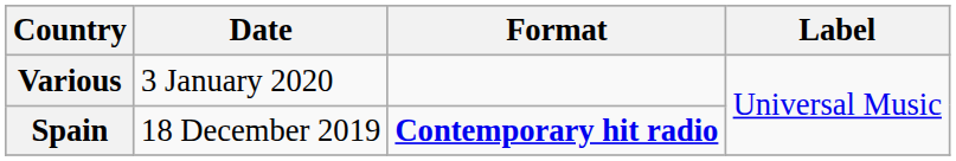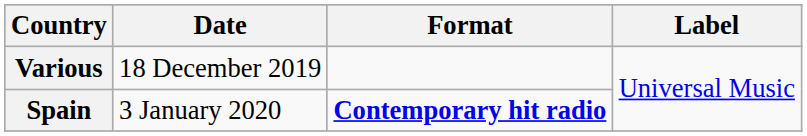Various | Date: 3 January 2020 -> 18 December 2019
Spain | Date: 18 December 2019 -> 3 January 2020
